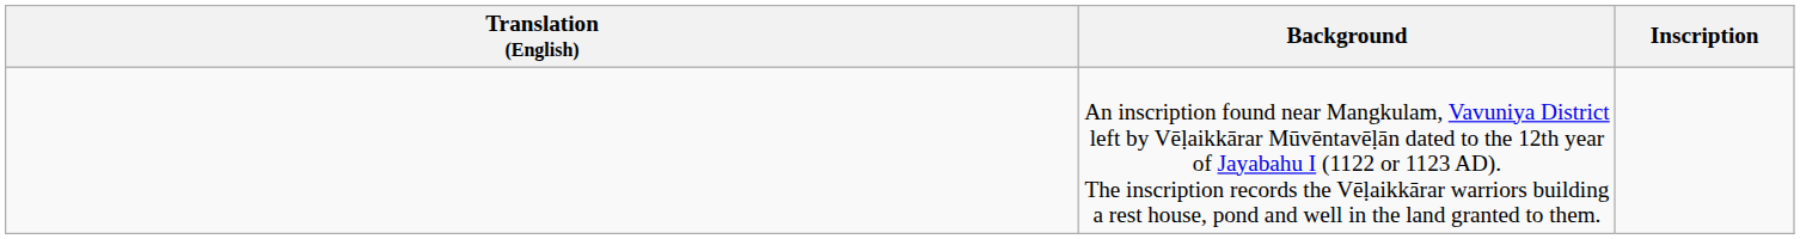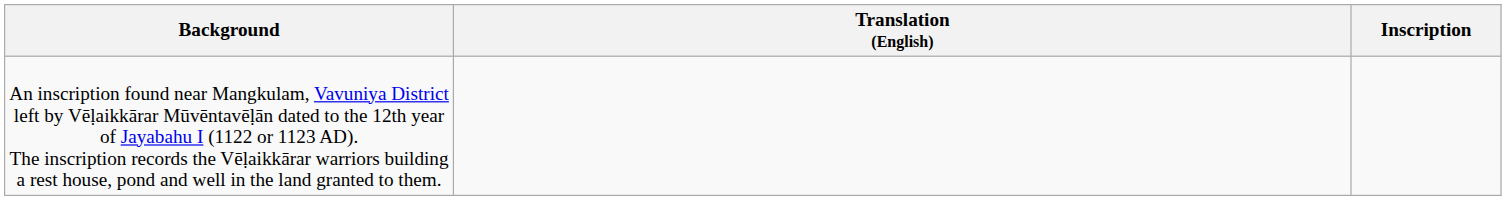columns swapped: Background <-> Translation (English)
